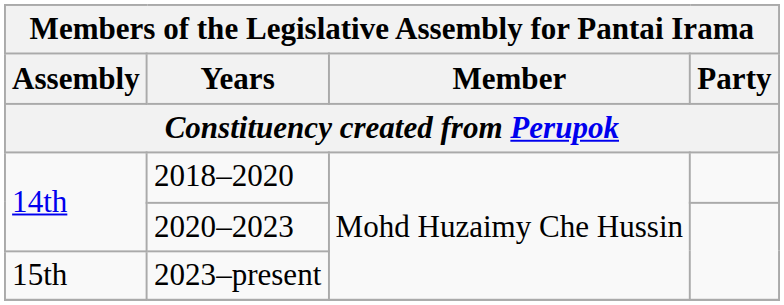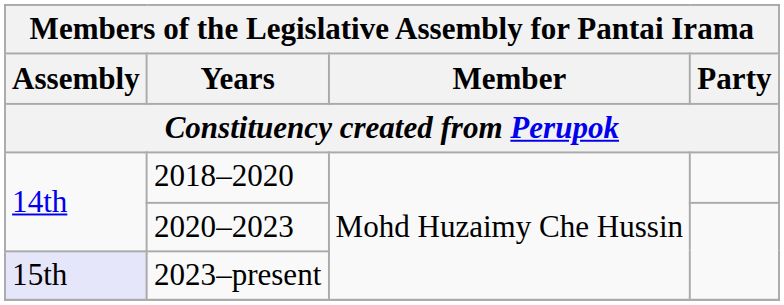2023–present | Assembly: no background -> lavender background
